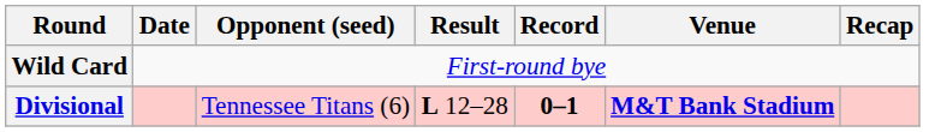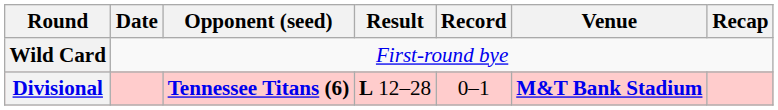Divisional | Opponent (seed): normal -> bold
Divisional | Record: bold -> normal
